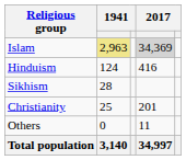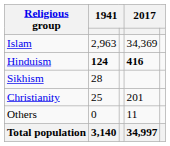Islam | column 2: khaki background -> no background
Islam | column 4: lightgrey background -> no background
Hinduism | column 2: normal -> bold
Hinduism | column 4: normal -> bold
